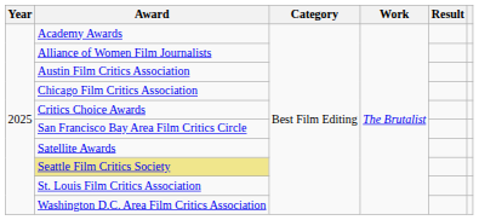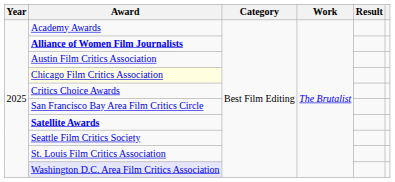Alliance of Women Film Journalists | Award: normal -> bold
Chicago Film Critics Association | Award: no background -> lightyellow background
Satellite Awards | Award: normal -> bold
Seattle Film Critics Society | Award: khaki background -> no background
Washington D.C. Area Film Critics Association | Award: no background -> lavender background
